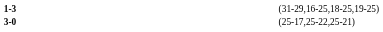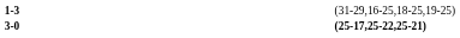3-0 | column 2: normal -> bold
